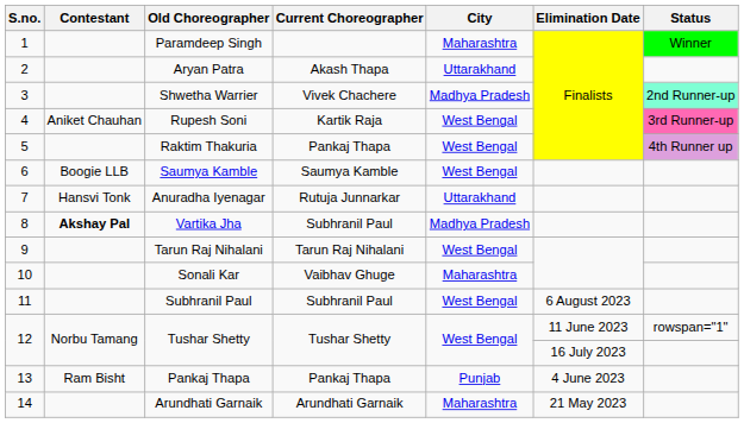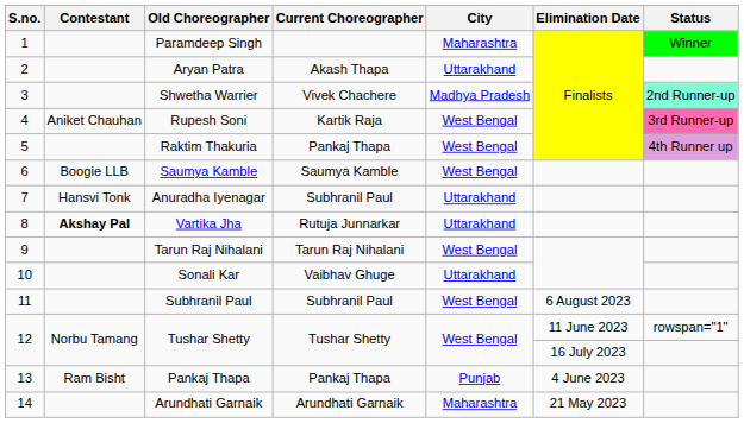Anuradha Iyenagar | Current Choreographer: Rutuja Junnarkar -> Subhranil Paul
Vartika Jha | Current Choreographer: Subhranil Paul -> Rutuja Junnarkar
Vartika Jha | City: Madhya Pradesh -> Uttarakhand
Sonali Kar | City: Maharashtra -> Uttarakhand
